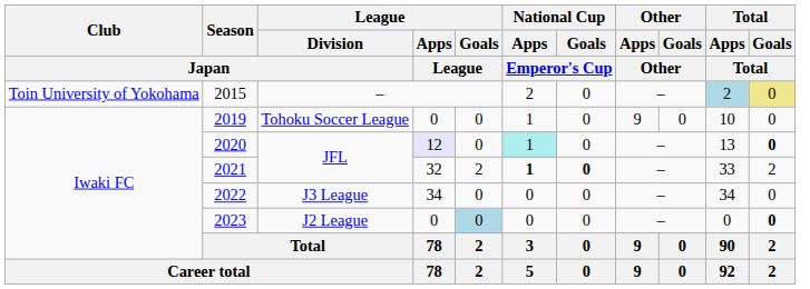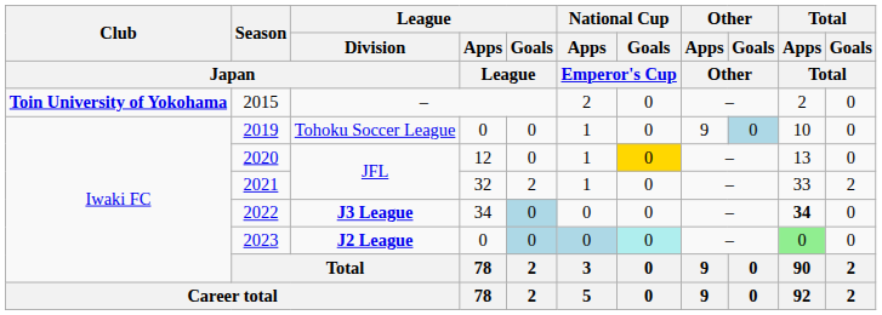2015 | Club / Japan: normal -> bold
2015 | Total / Apps / Total: lightblue background -> no background
2015 | Total / Goals / Total: khaki background -> no background
2019 | Other / Goals / Other: no background -> lightblue background
2020 | League / Apps / League: lavender background -> no background
2020 | National Cup / Apps / Emperor's Cup: paleturquoise background -> no background
2020 | National Cup / Goals / Emperor's Cup: no background -> gold background
2020 | Total / Goals / Total: bold -> normal
2021 | National Cup / Apps / Emperor's Cup: bold -> normal
2021 | National Cup / Goals / Emperor's Cup: bold -> normal
2022 | League / Division / Japan: normal -> bold
2022 | League / Goals / League: no background -> lightblue background
2022 | Total / Apps / Total: normal -> bold
2023 | League / Division / Japan: normal -> bold
2023 | National Cup / Apps / Emperor's Cup: no background -> lightblue background
2023 | National Cup / Goals / Emperor's Cup: no background -> paleturquoise background
2023 | Total / Apps / Total: no background -> lightgreen background
2023 | Total / Goals / Total: bold -> normal
